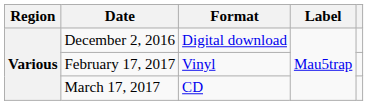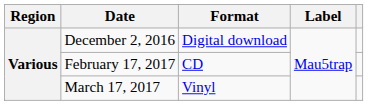February 17, 2017 | Format: Vinyl -> CD
March 17, 2017 | Format: CD -> Vinyl
